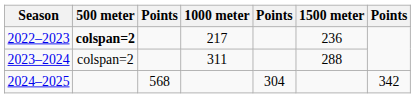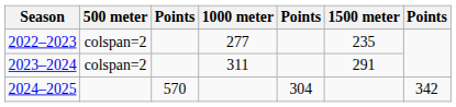2022–2023 | 500 meter: bold -> normal
2022–2023 | 1000 meter: 217 -> 277
2022–2023 | 1500 meter: 236 -> 235
2023–2024 | 1500 meter: 288 -> 291
2024–2025 | column 3: 568 -> 570
